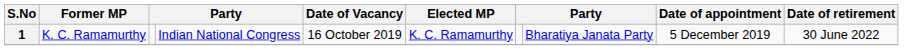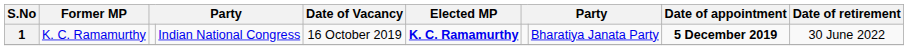1 | Elected MP: normal -> bold
1 | Date of appointment: normal -> bold
